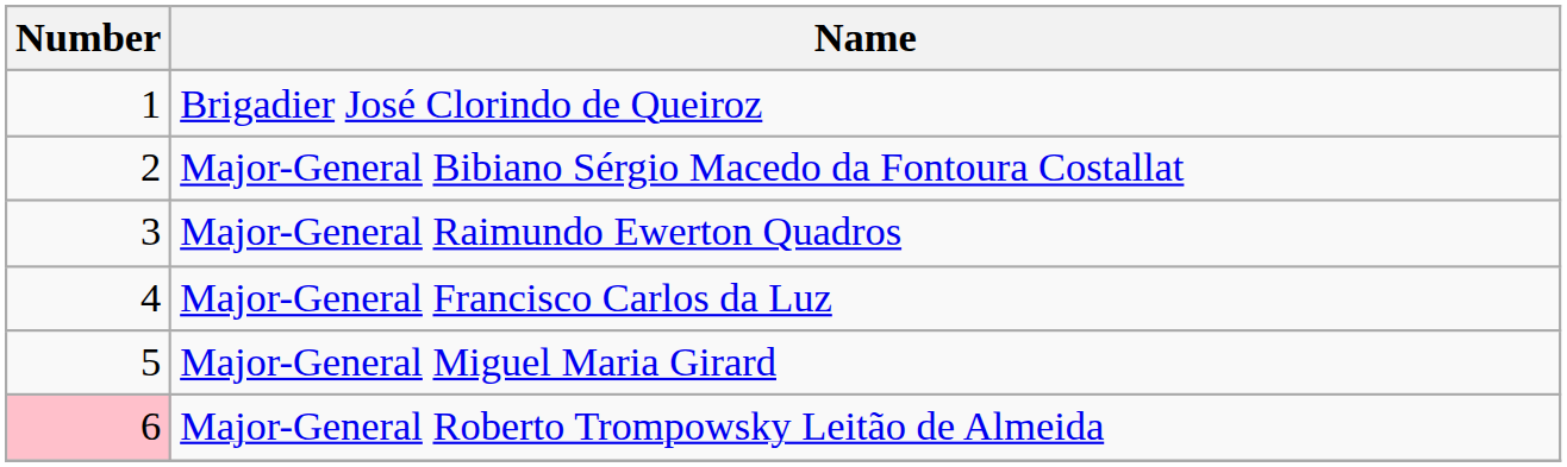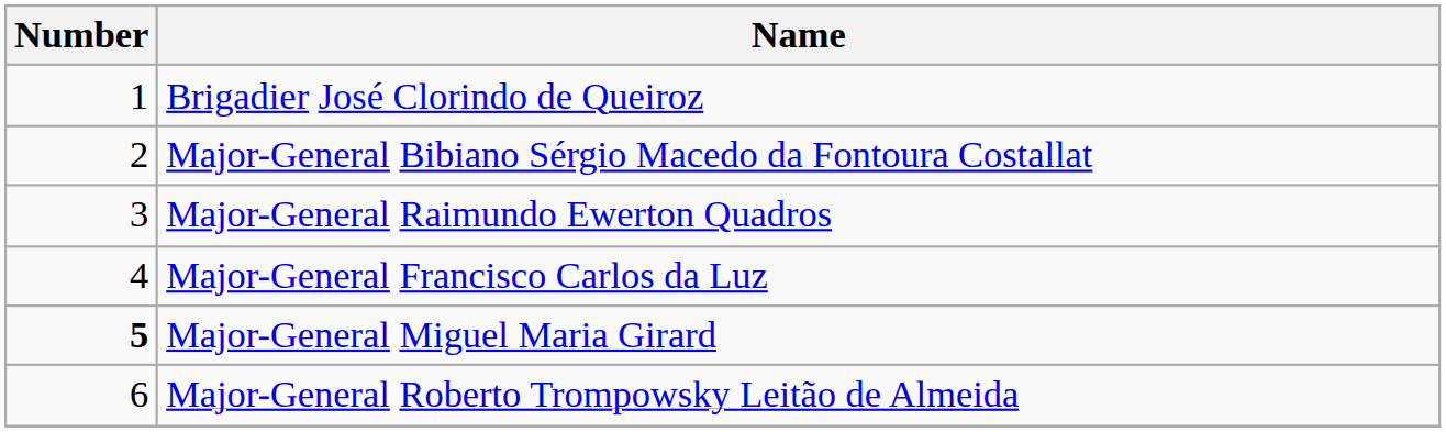Major-General Miguel Maria Girard | Number: normal -> bold
Major-General Roberto Trompowsky Leitão de Almeida | Number: pink background -> no background
